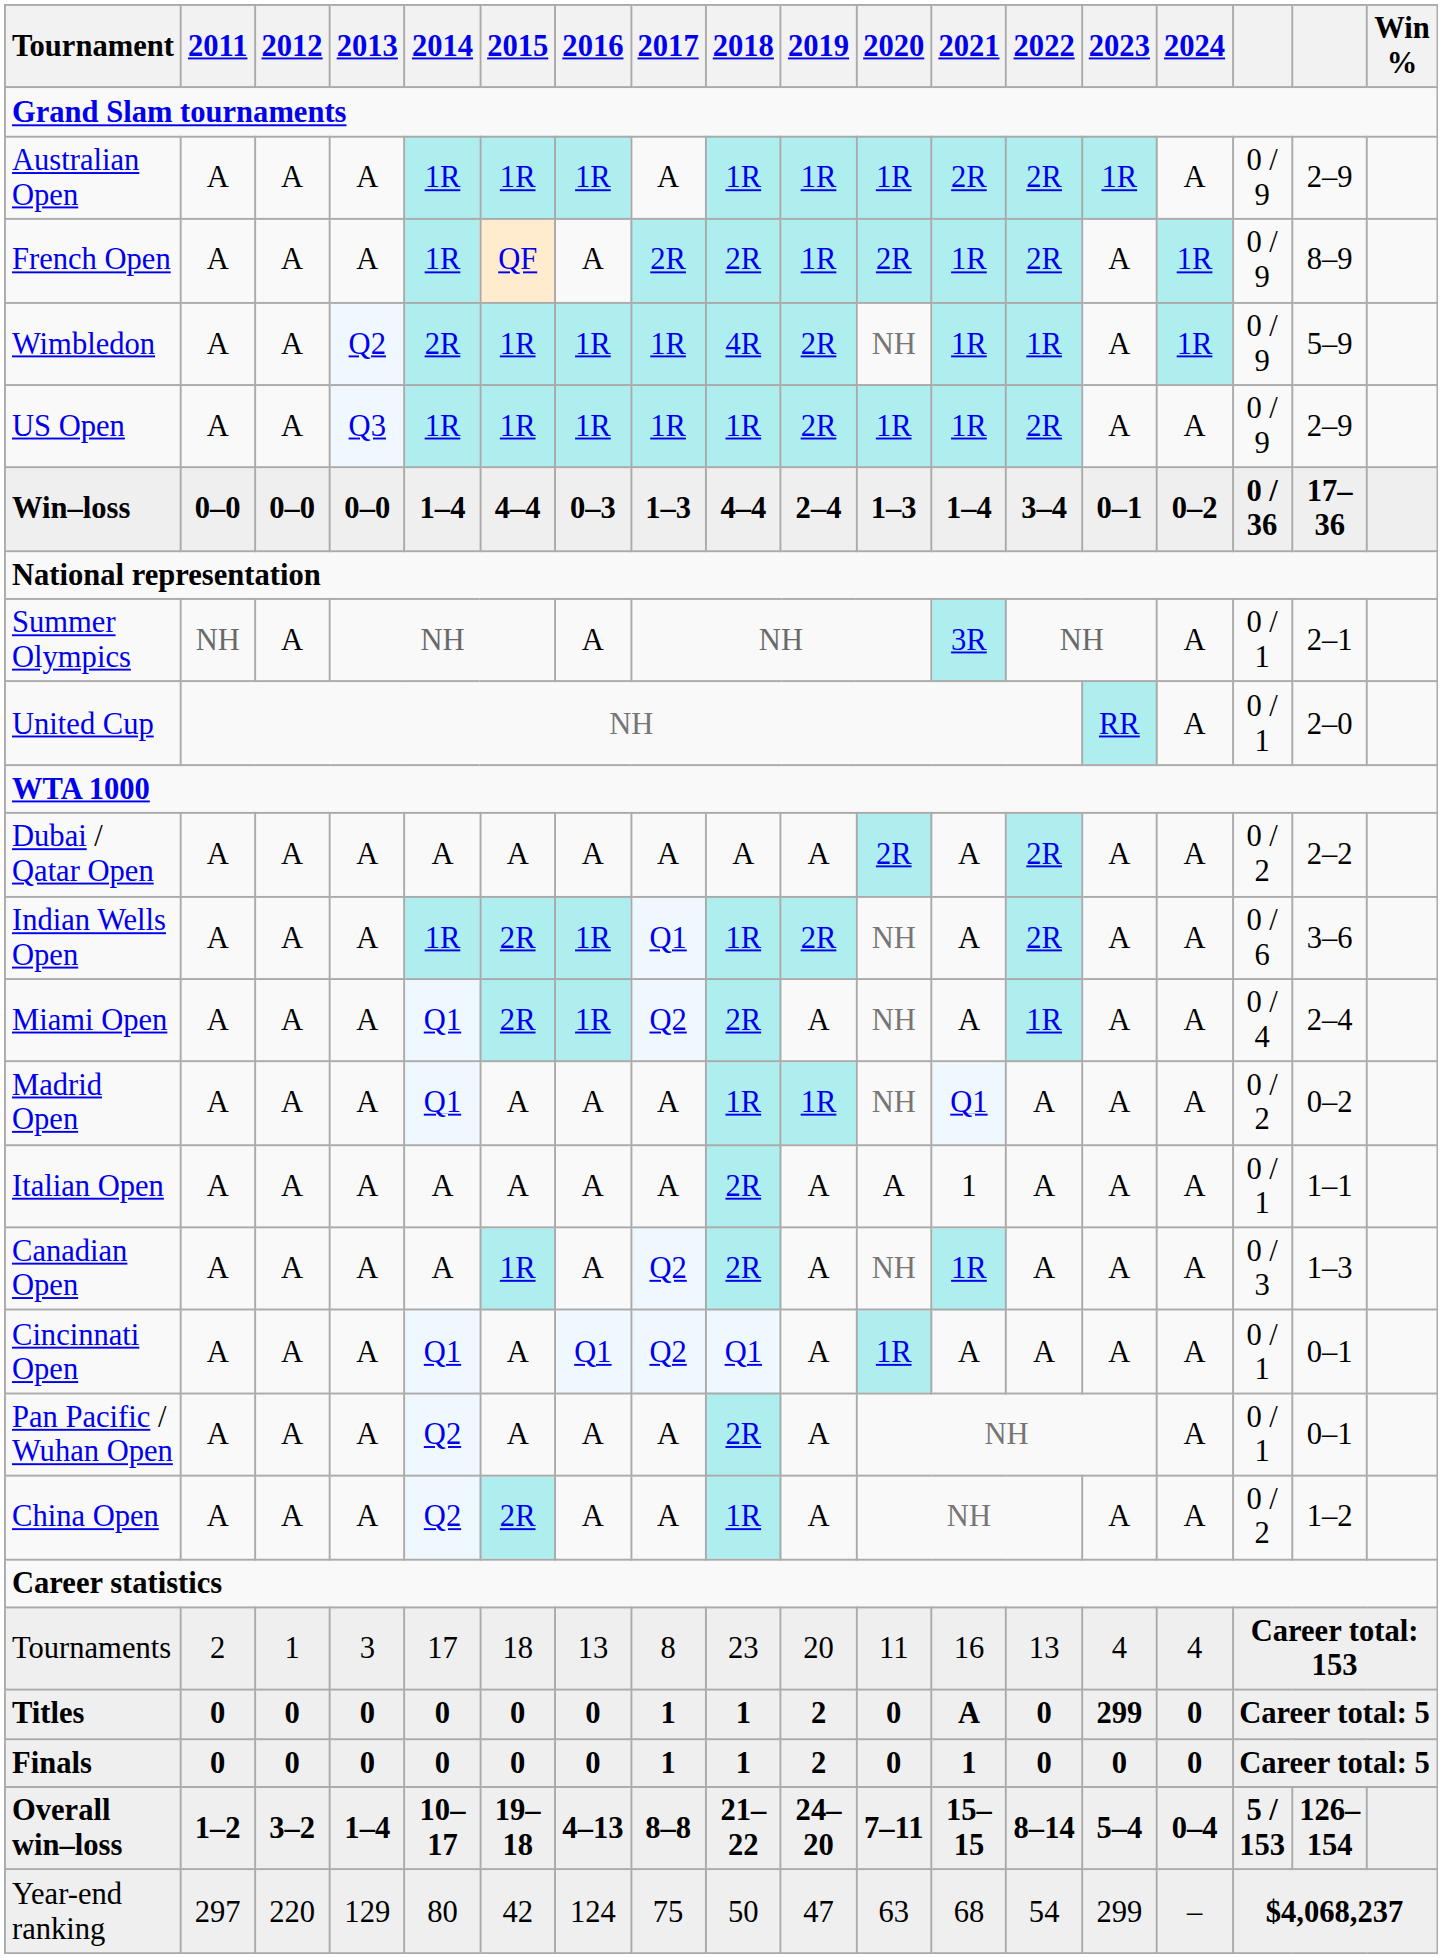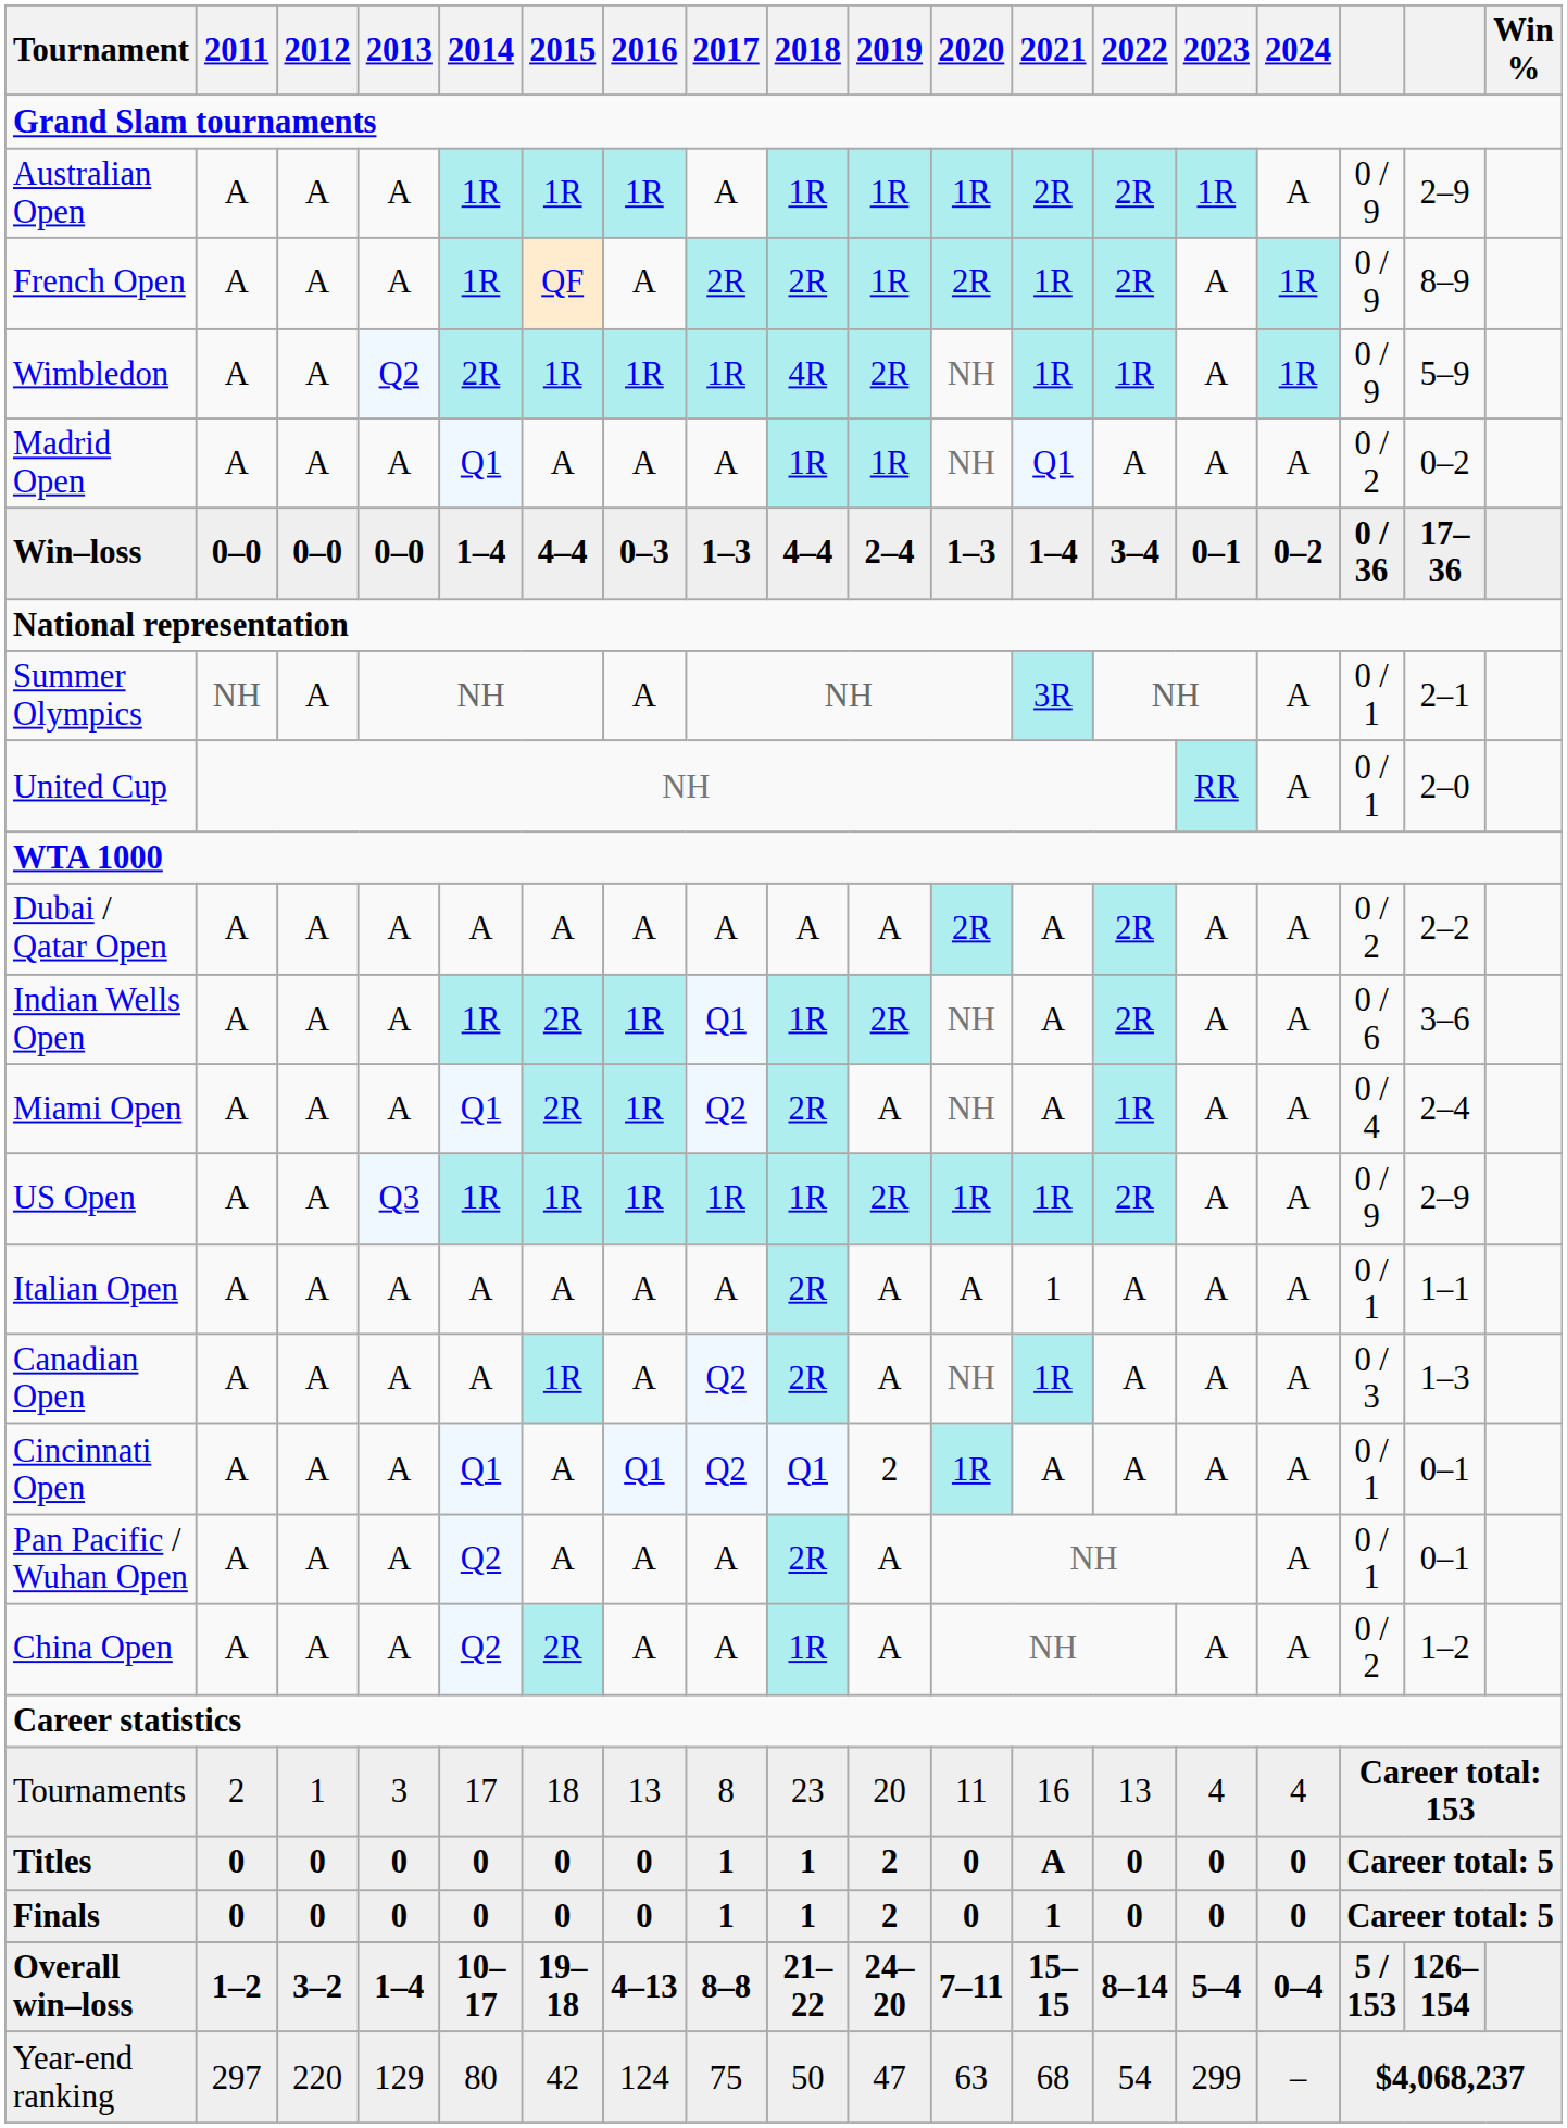rows swapped: US Open <-> Madrid Open
Cincinnati Open | 2019: A -> 2
Titles | 2023: 299 -> 0
